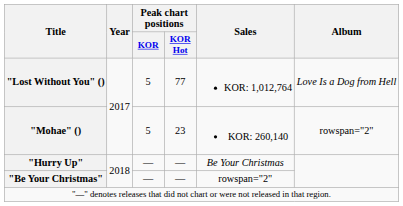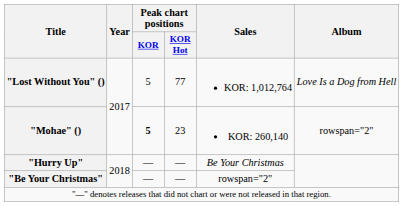"Mohae" () | Peak chart positions / KOR: normal -> bold
